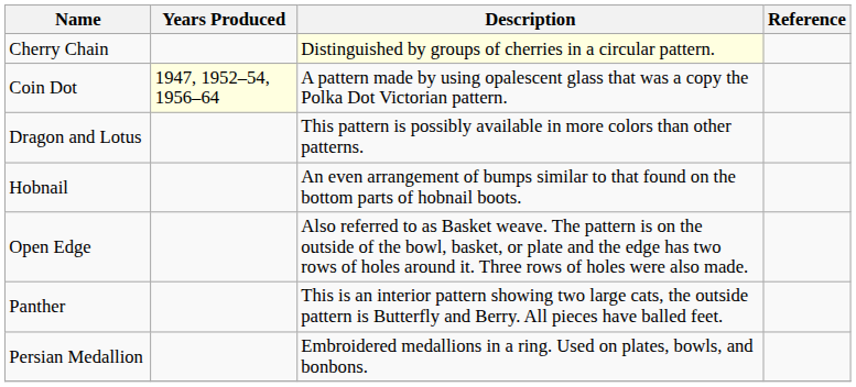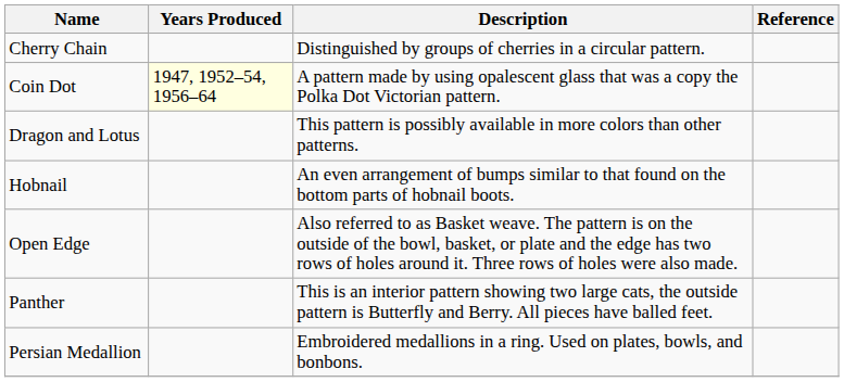Cherry Chain | Description: lightyellow background -> no background
